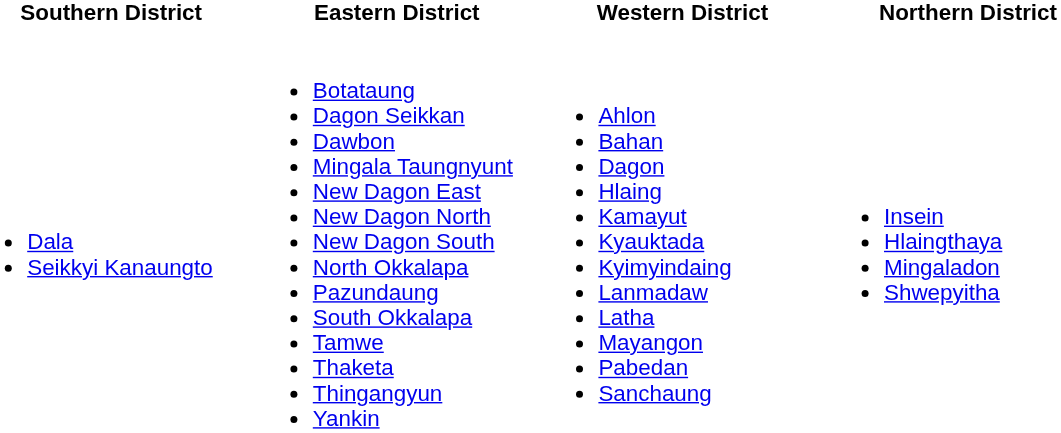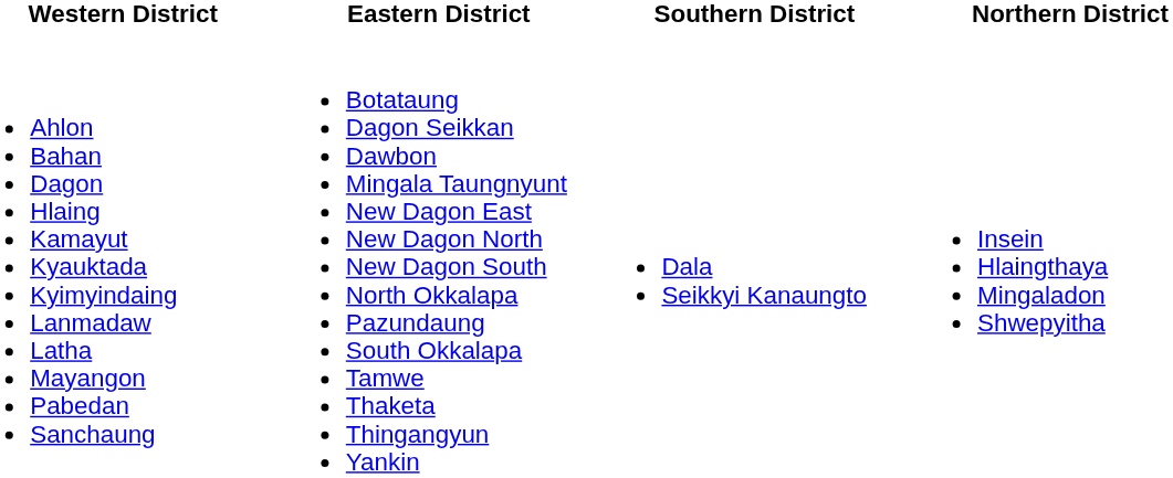columns swapped: Western District <-> Southern District
